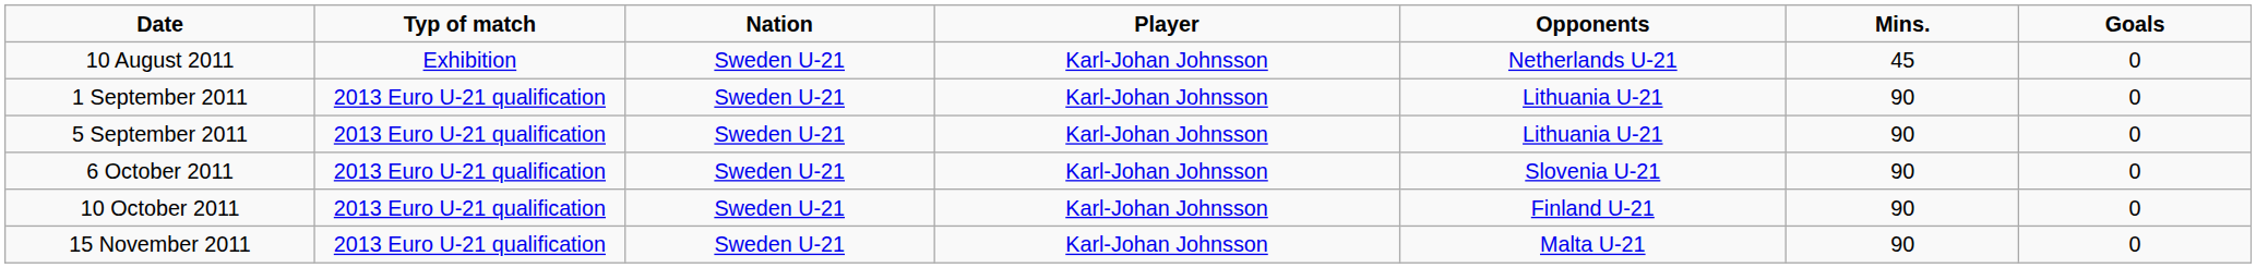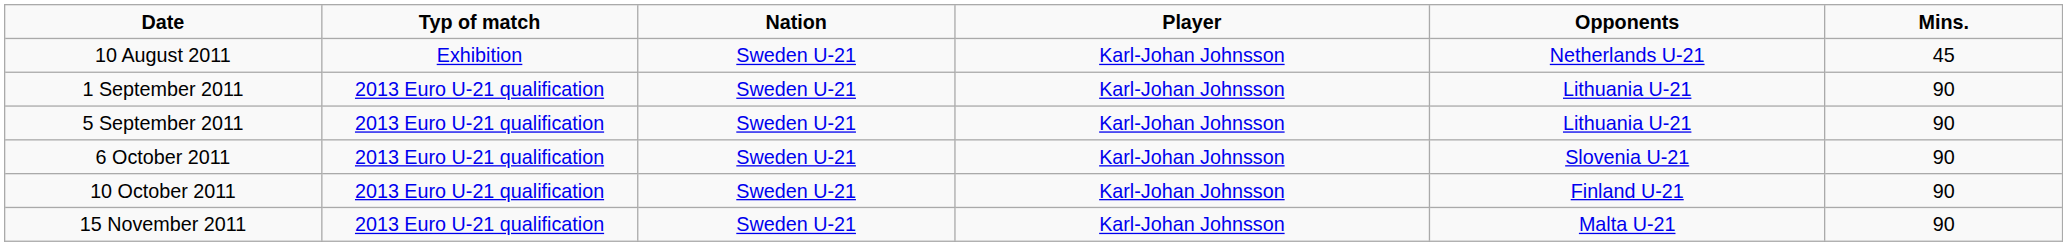- column: Goals | 0 | 0 | 0 | 0 | 0 | 0
